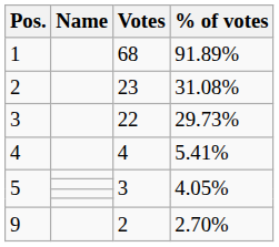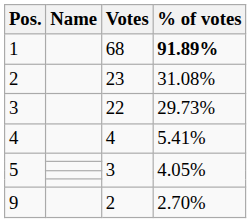1 | % of votes: normal -> bold
